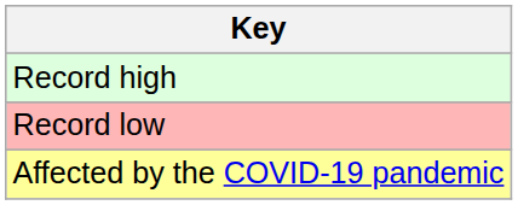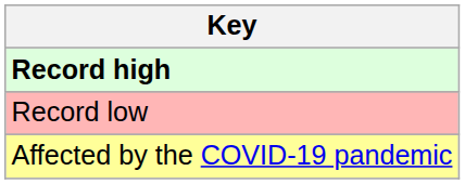row 2 | column 1: normal -> bold
